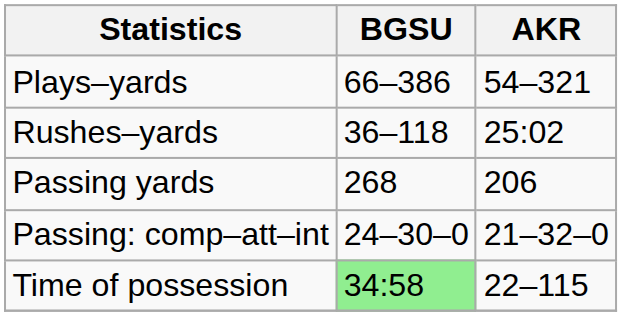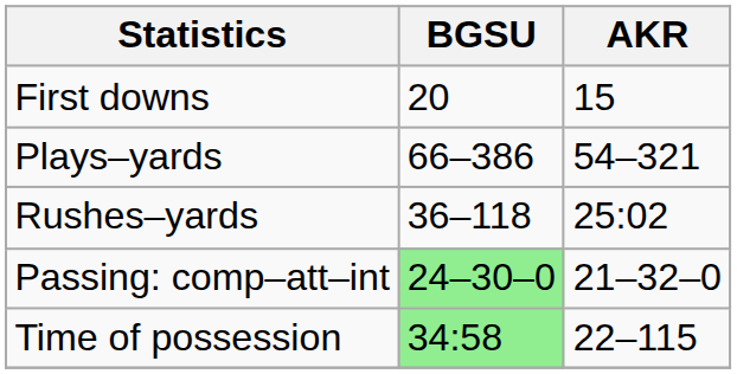+ row: First downs | 20 | 15
- row: Passing yards | 268 | 206
Passing: comp–att–int | BGSU: no background -> lightgreen background
